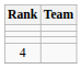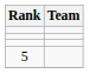row 5 | Rank: 4 -> 5
